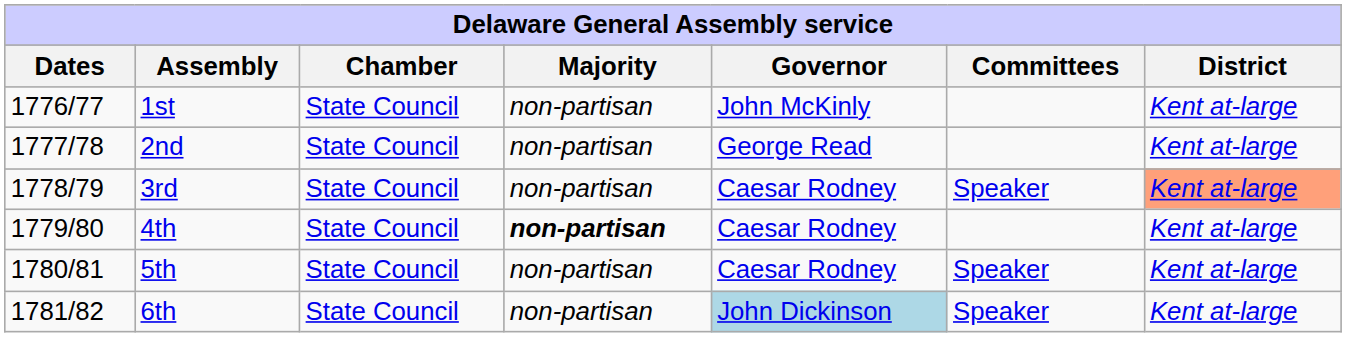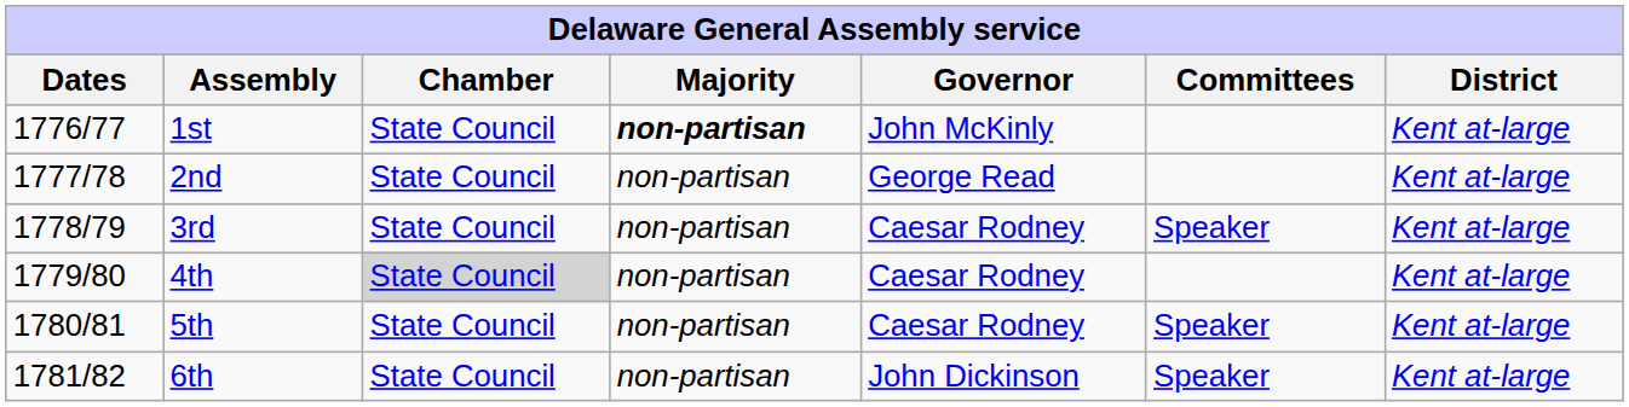1st | Majority: normal -> bold
3rd | District: lightsalmon background -> no background
4th | Chamber: no background -> lightgrey background
4th | Majority: bold -> normal
6th | Governor: lightblue background -> no background
